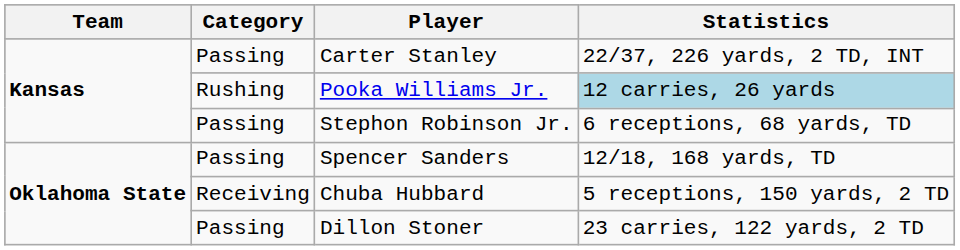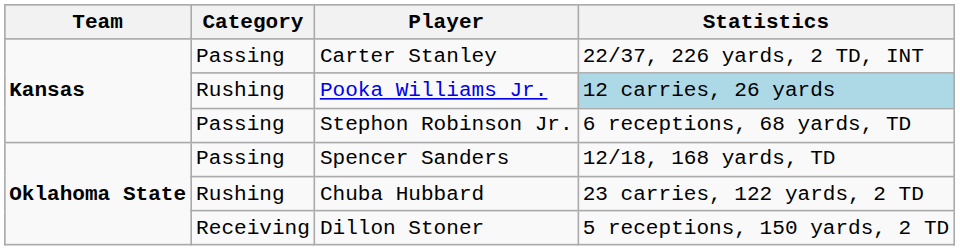Chuba Hubbard | Category: Receiving -> Rushing
Chuba Hubbard | Statistics: 5 receptions, 150 yards, 2 TD -> 23 carries, 122 yards, 2 TD
Dillon Stoner | Category: Passing -> Receiving
Dillon Stoner | Statistics: 23 carries, 122 yards, 2 TD -> 5 receptions, 150 yards, 2 TD
